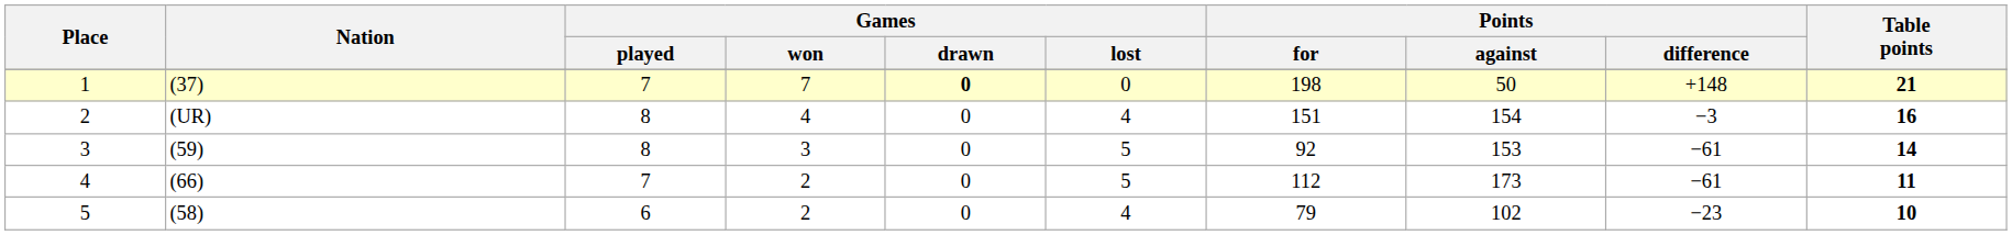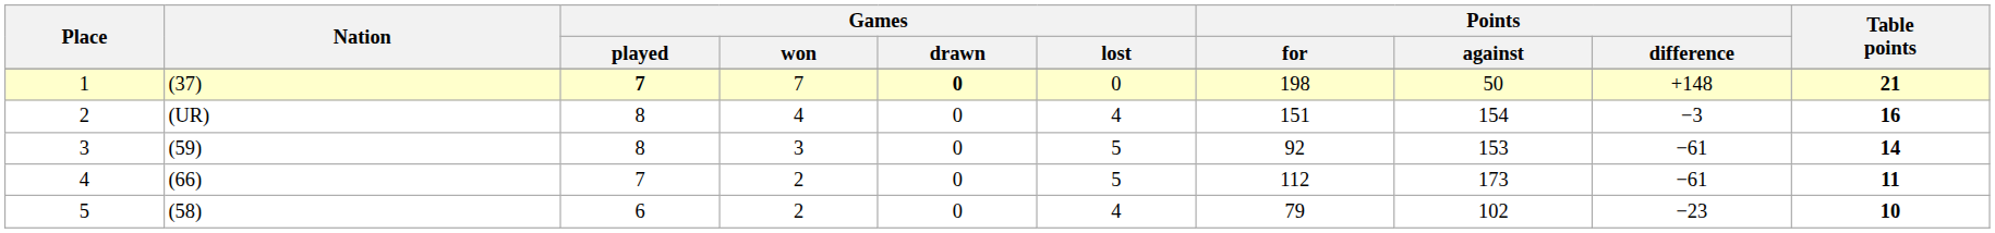1 | Games / played: normal -> bold
